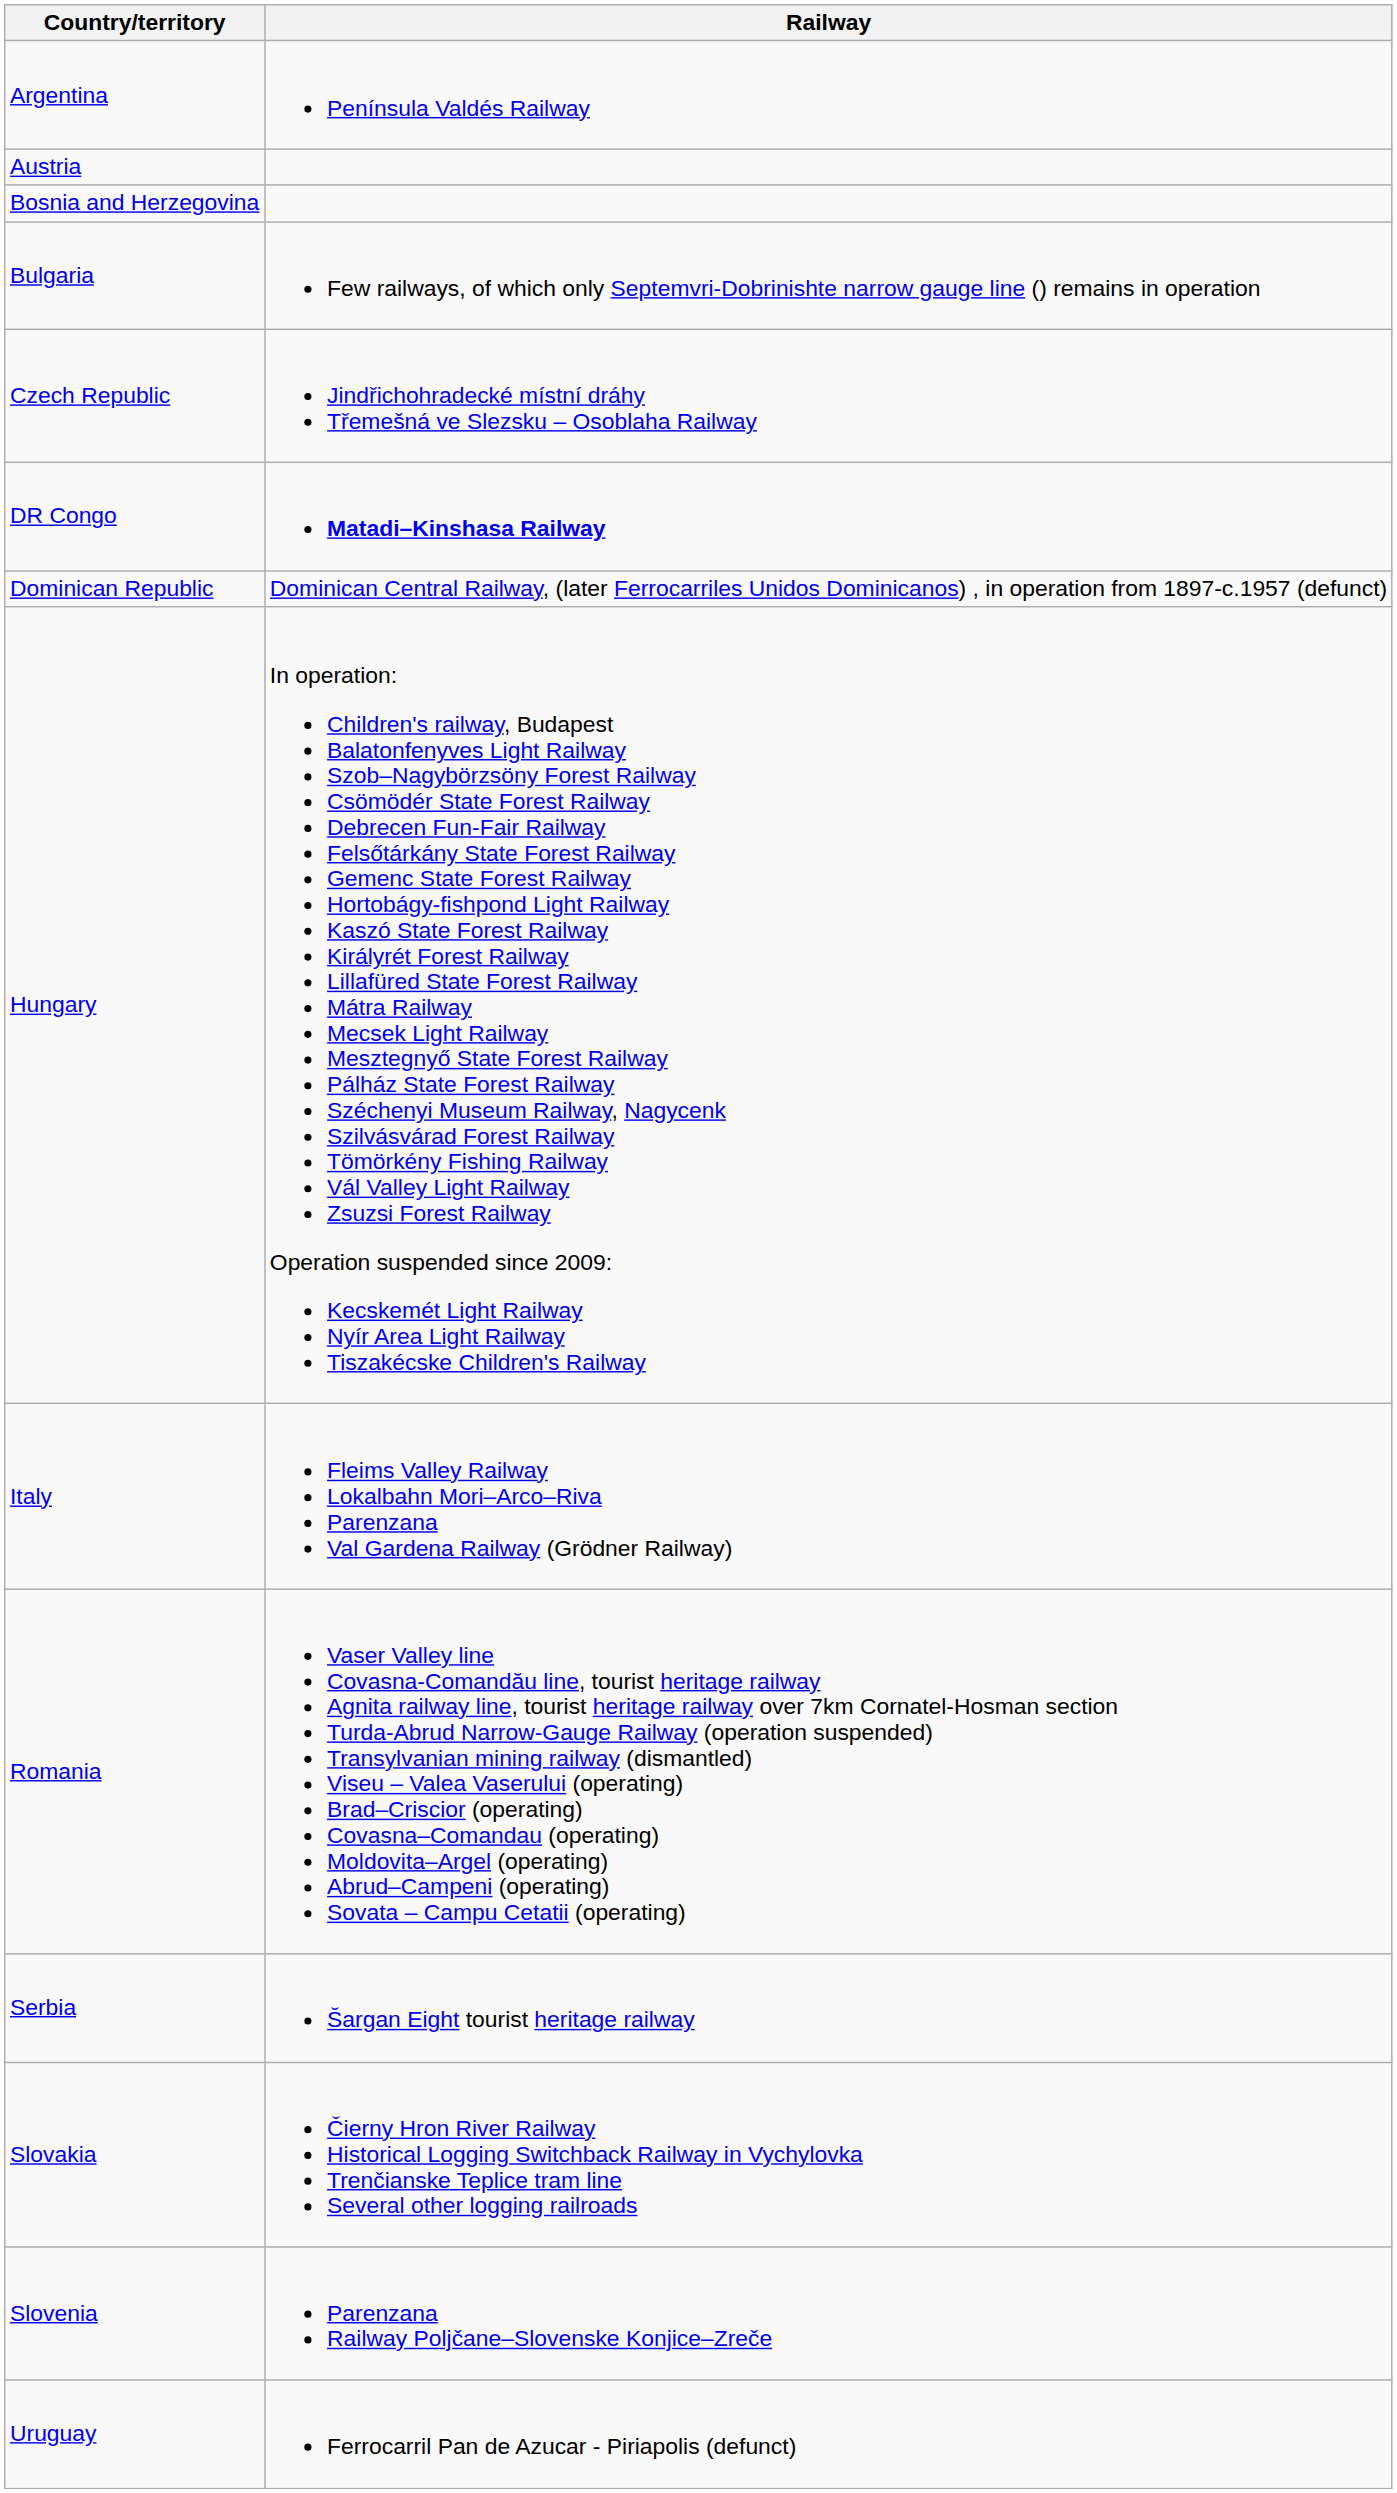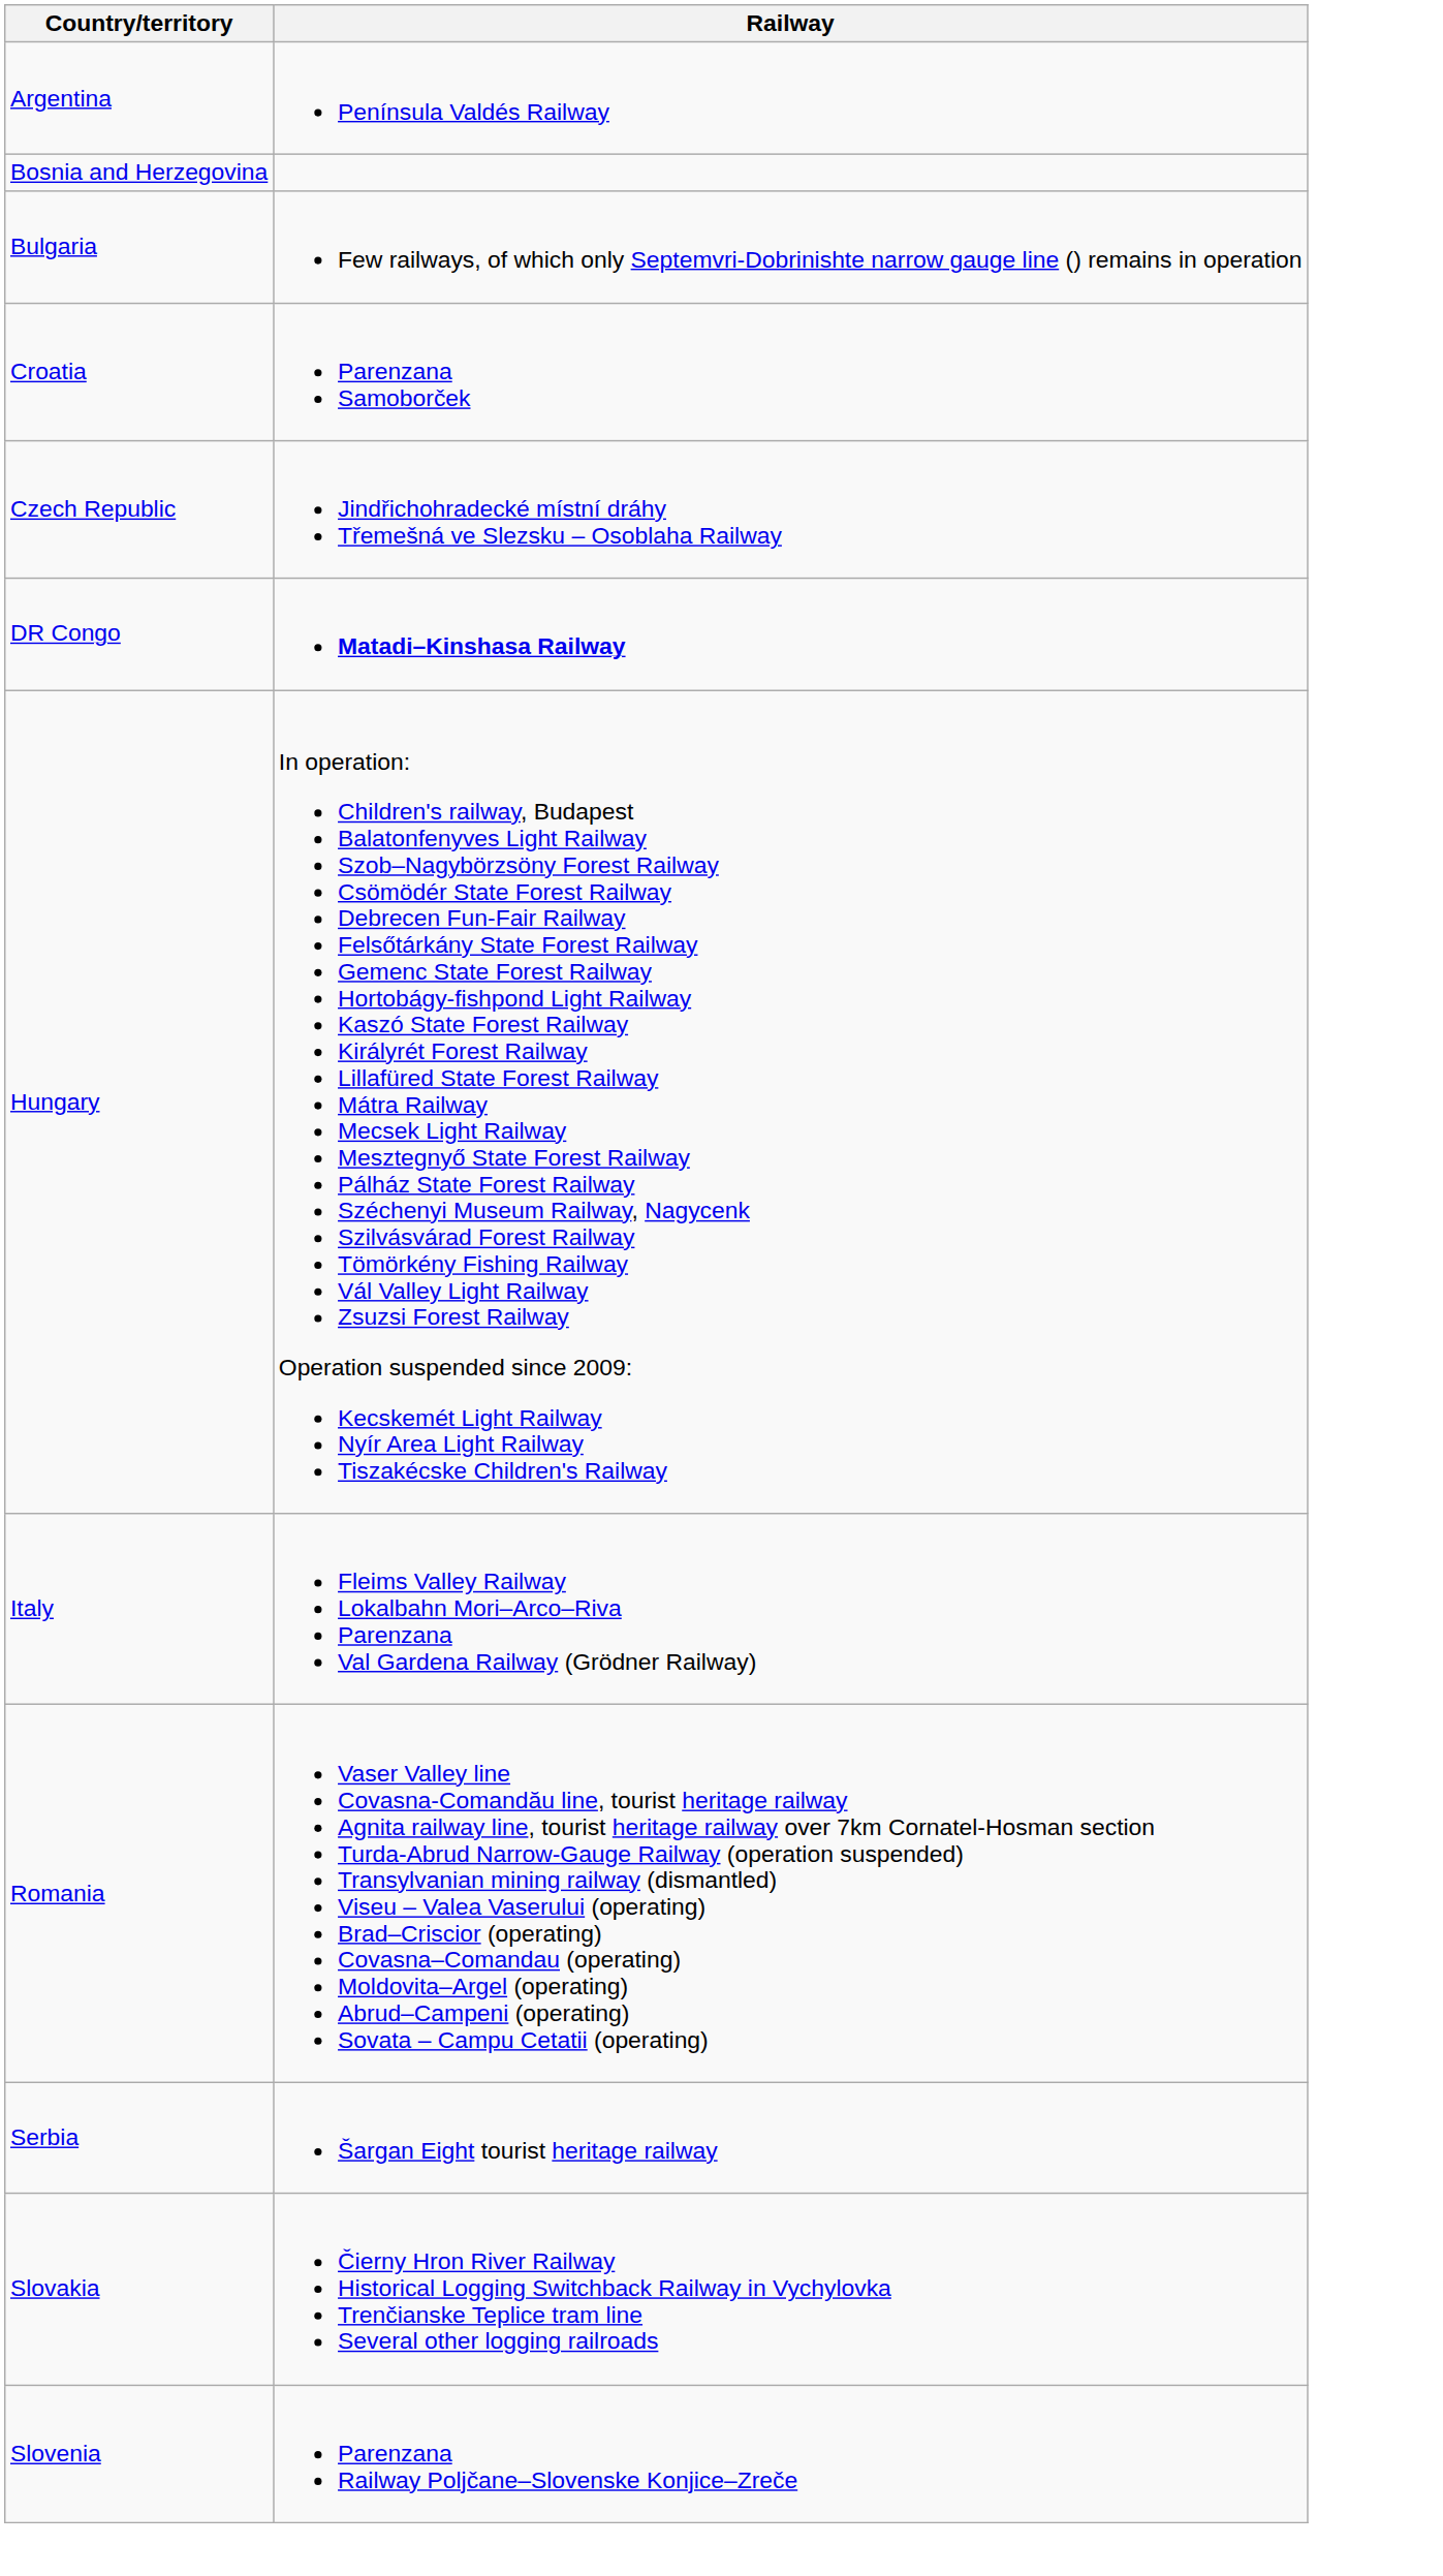- row: Austria
+ row: Croatia | Parenzana Samoborček
- row: Dominican Republic | Dominican Central Railway, (later Ferrocarriles Unidos Dominicanos) , in operation from 1897-c.1957 (defunct)
- row: Uruguay | Ferrocarril Pan de Azucar - Piriapolis (defunct)
